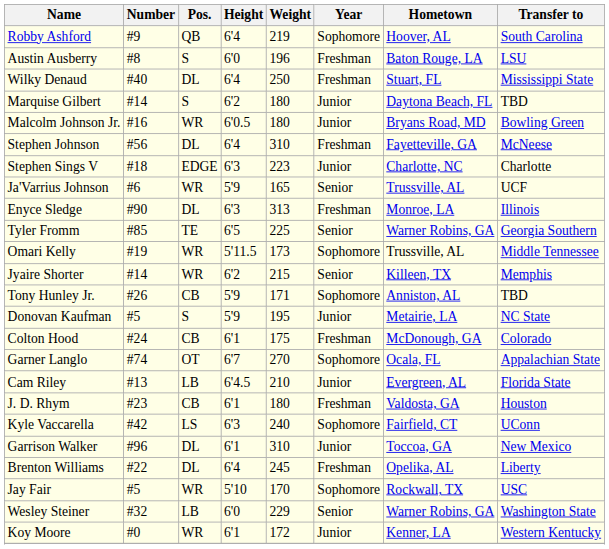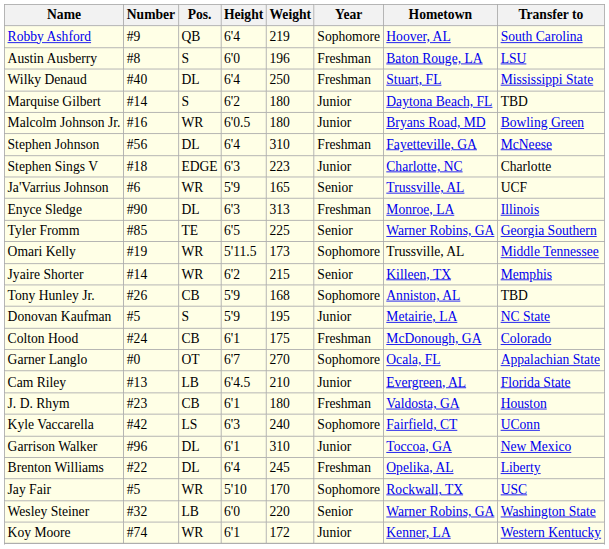Tony Hunley Jr. | Weight: 171 -> 168
Garner Langlo | Number: #74 -> #0
Wesley Steiner | Weight: 229 -> 220
Koy Moore | Number: #0 -> #74
